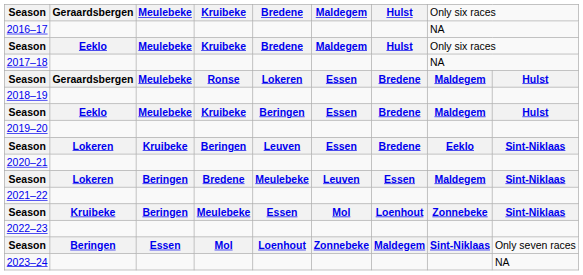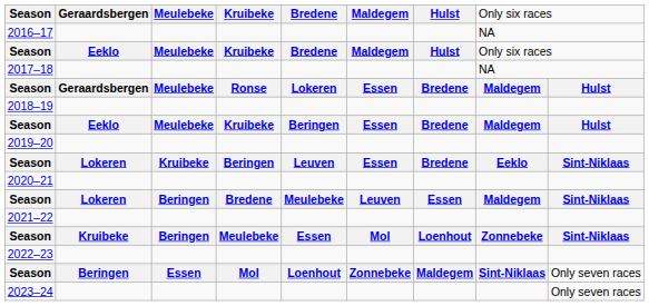2023–24 | column 9: NA -> Only seven races
